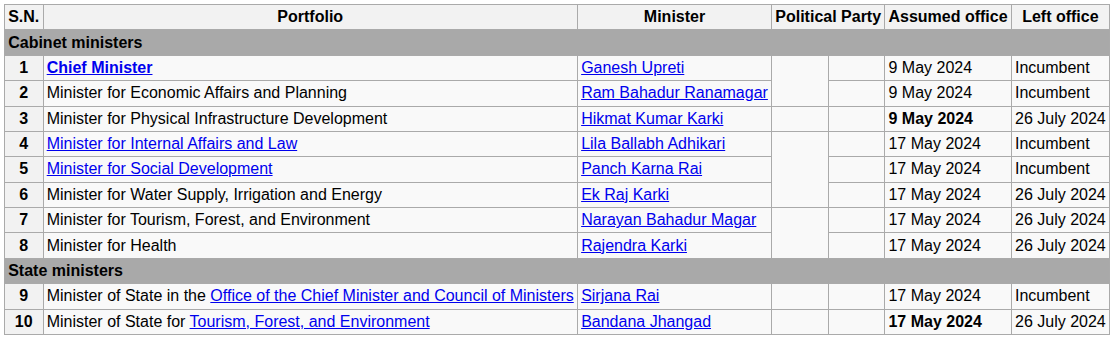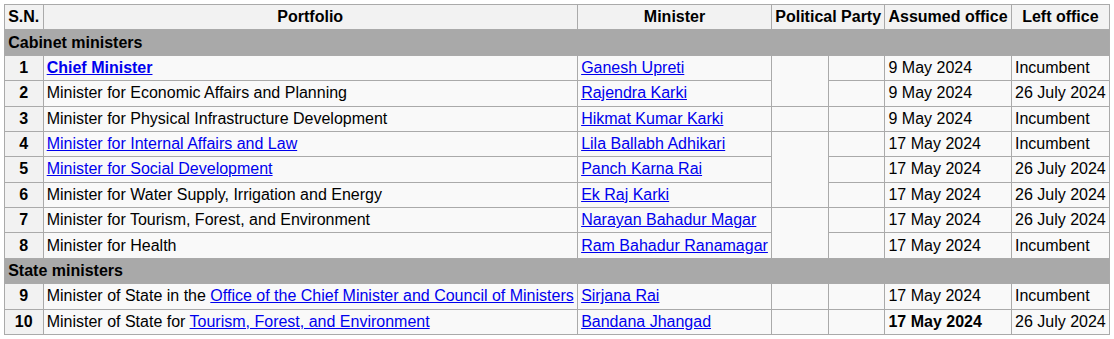Minister for Economic Affairs and Planning | Minister: Ram Bahadur Ranamagar -> Rajendra Karki
Minister for Economic Affairs and Planning | Left office: Incumbent -> 26 July 2024
Minister for Physical Infrastructure Development | Assumed office: bold -> normal
Minister for Physical Infrastructure Development | Left office: 26 July 2024 -> Incumbent
Minister for Social Development | Left office: Incumbent -> 26 July 2024
Minister for Health | Minister: Rajendra Karki -> Ram Bahadur Ranamagar
Minister for Health | Left office: 26 July 2024 -> Incumbent
